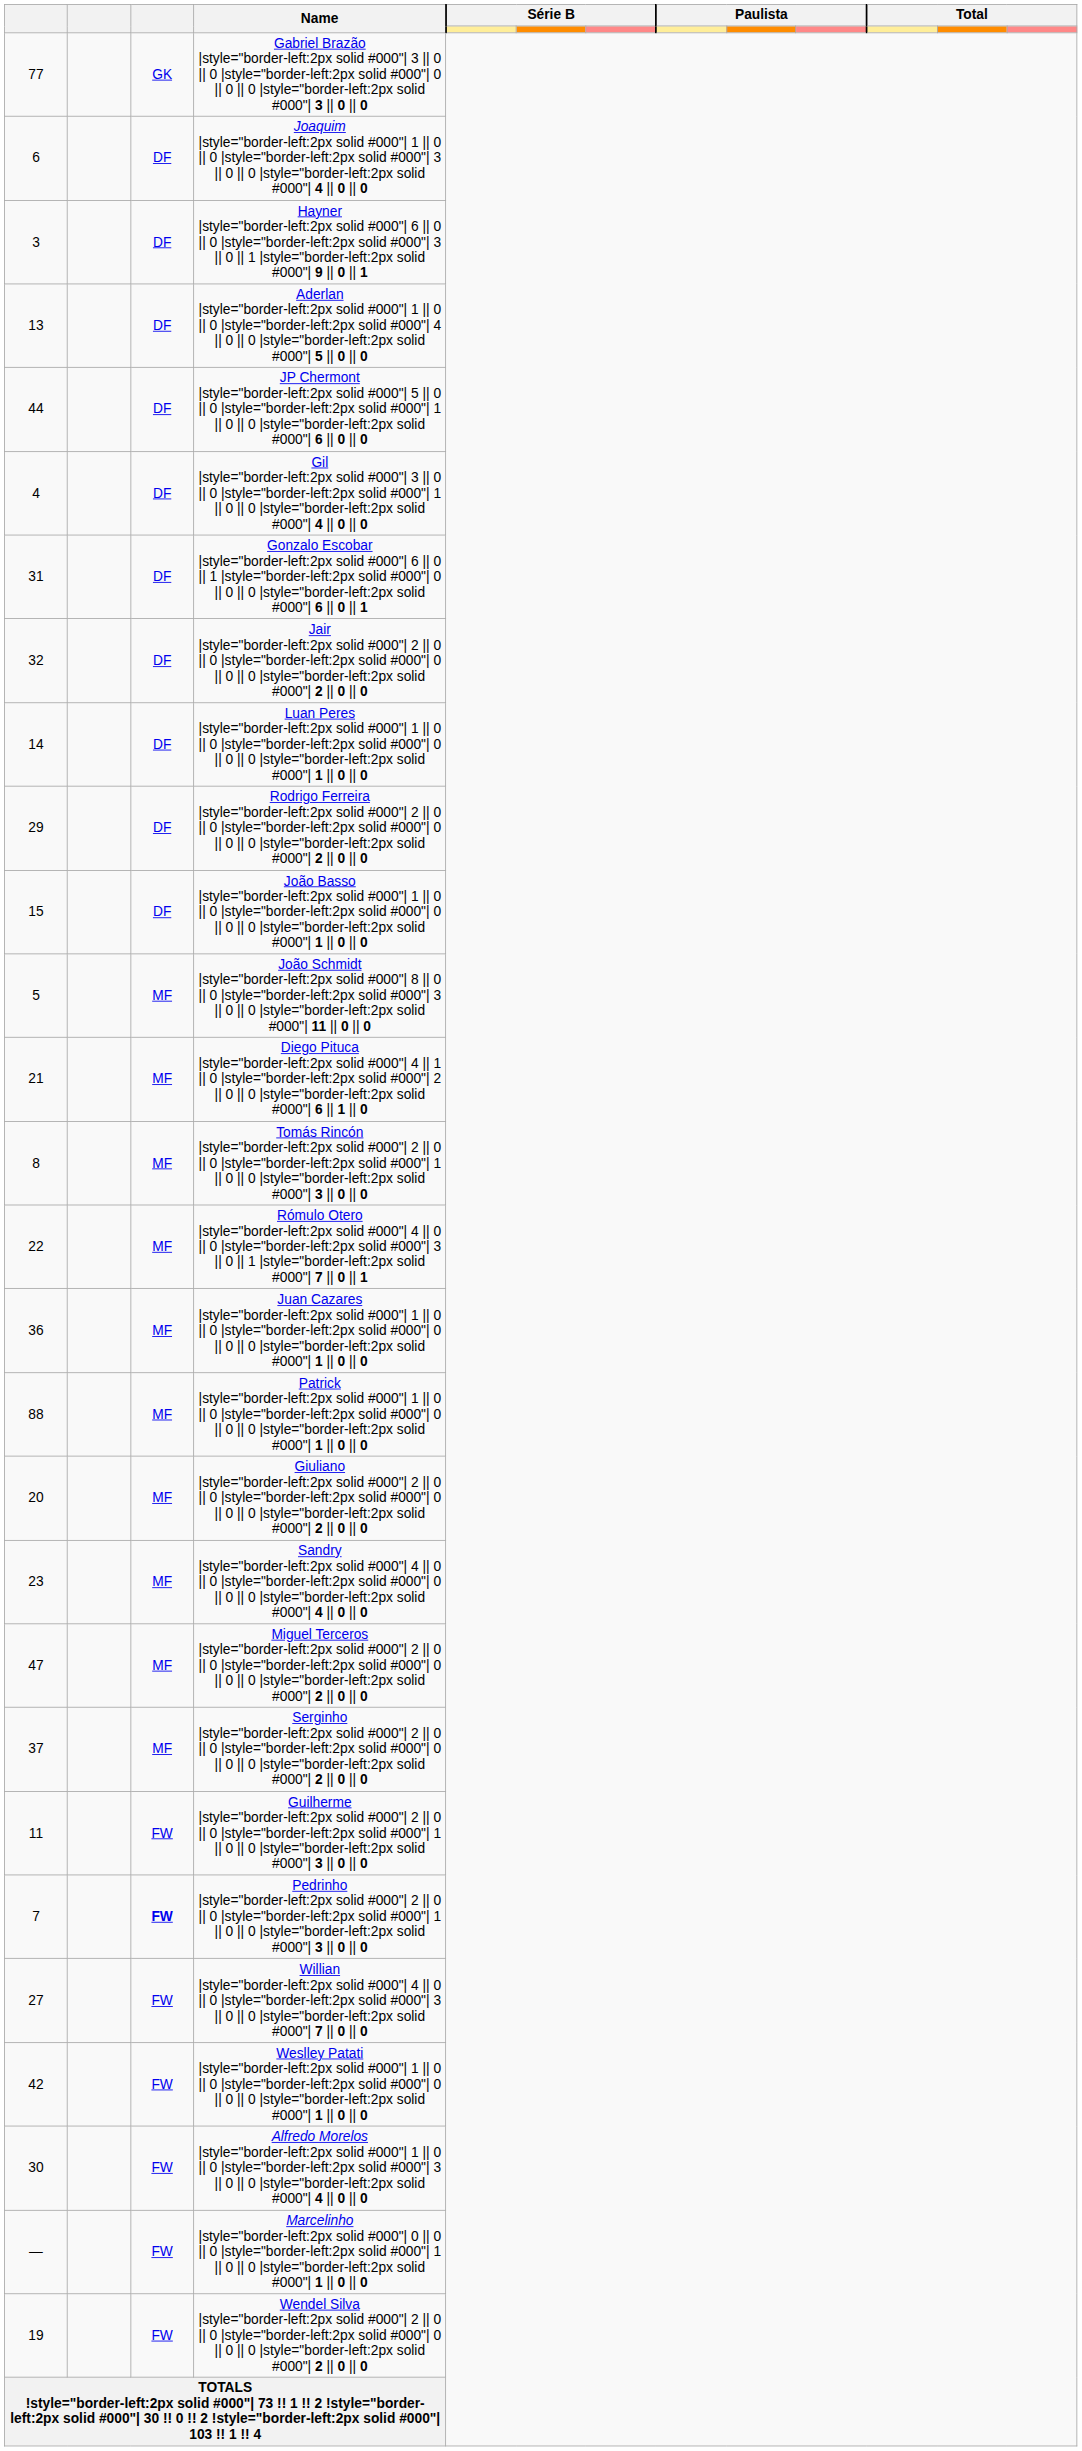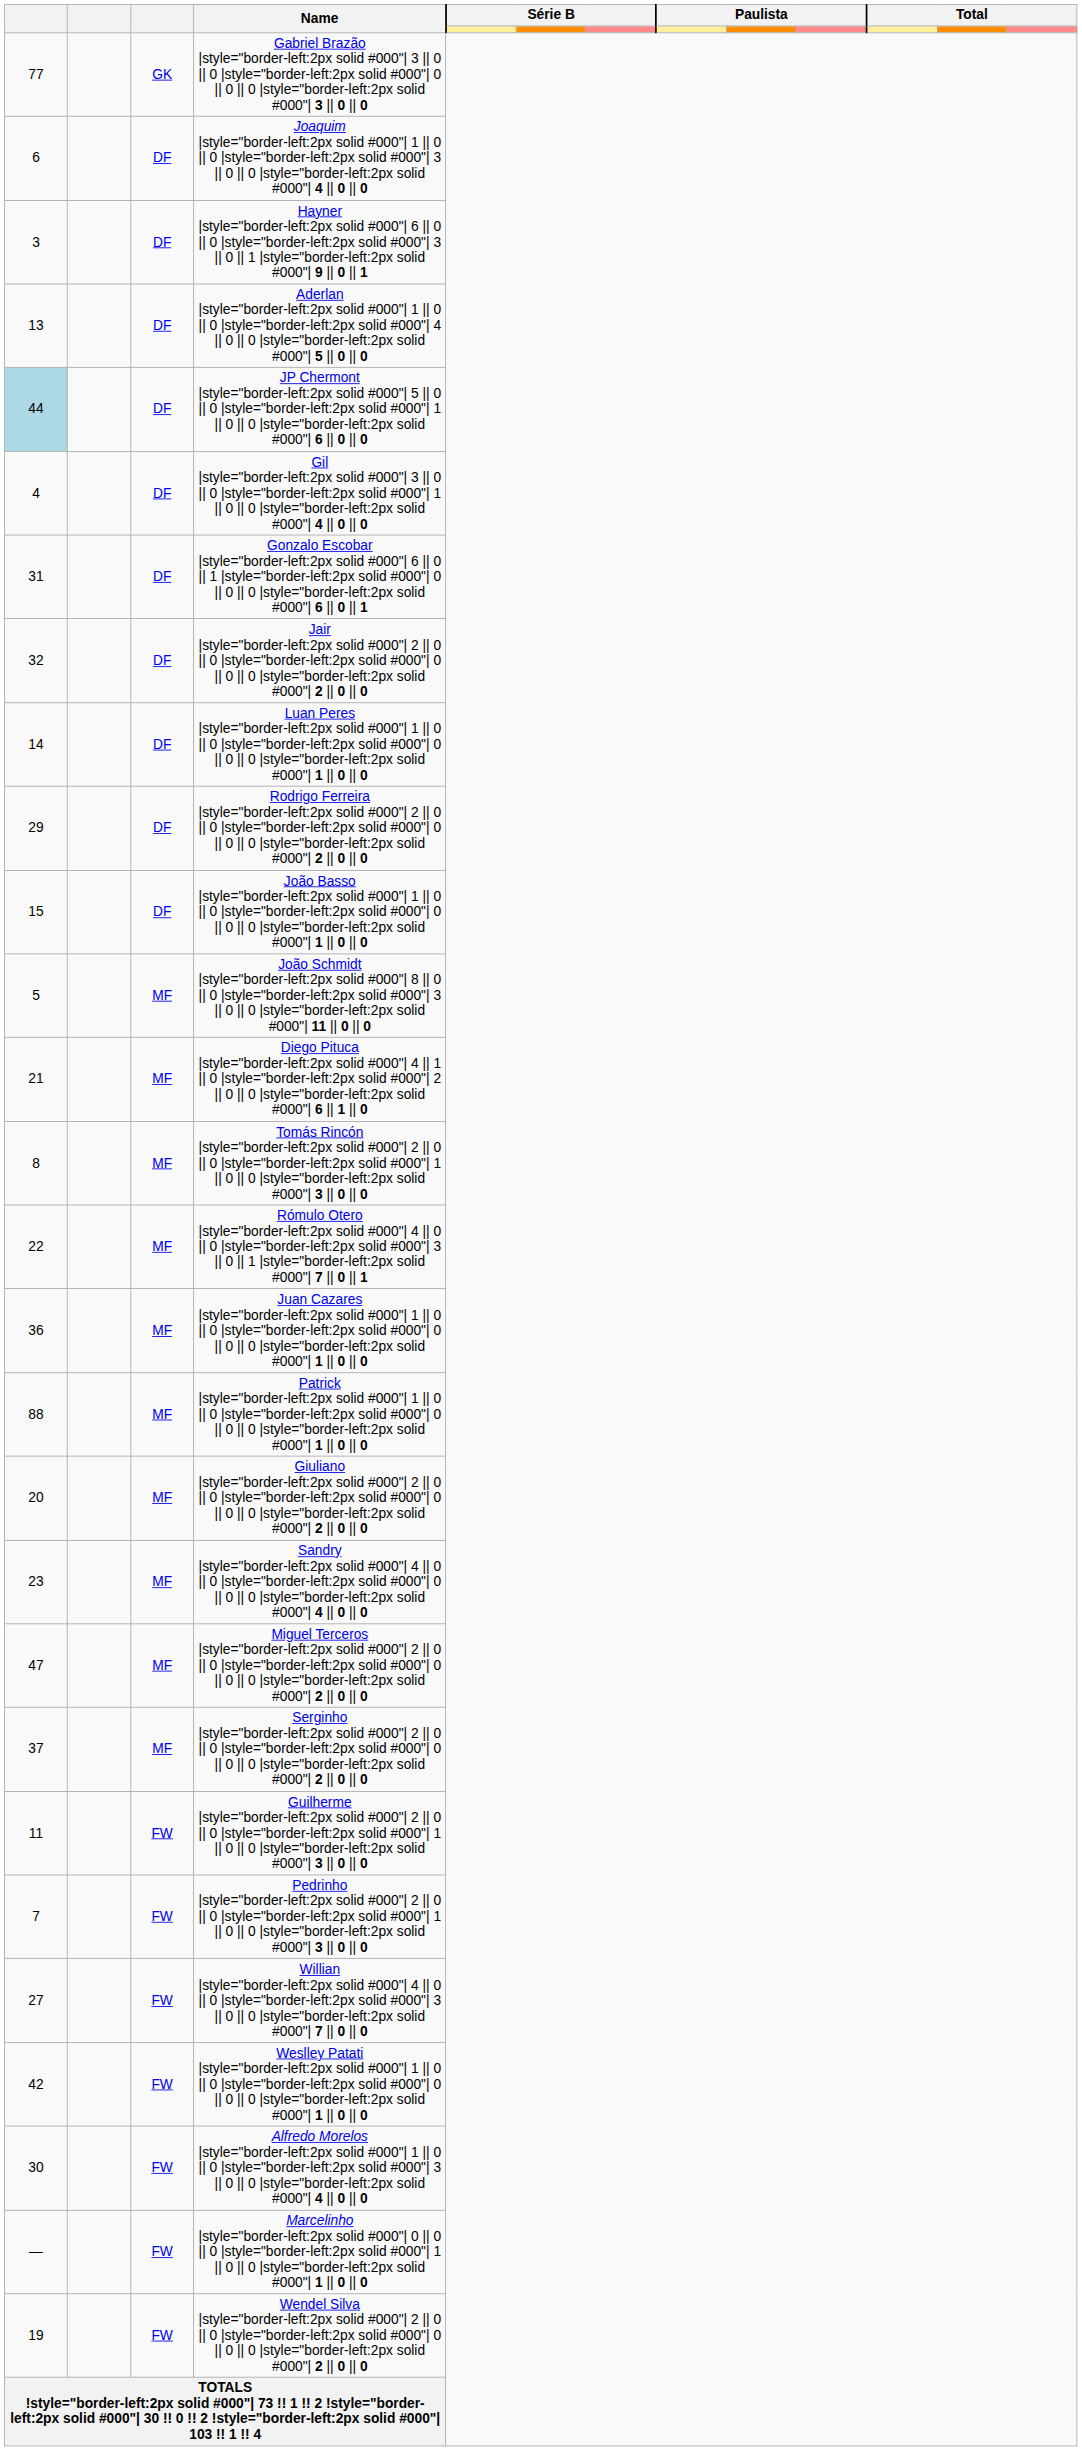row 7 | column 1: no background -> lightblue background
row 25 | column 3: bold -> normal
